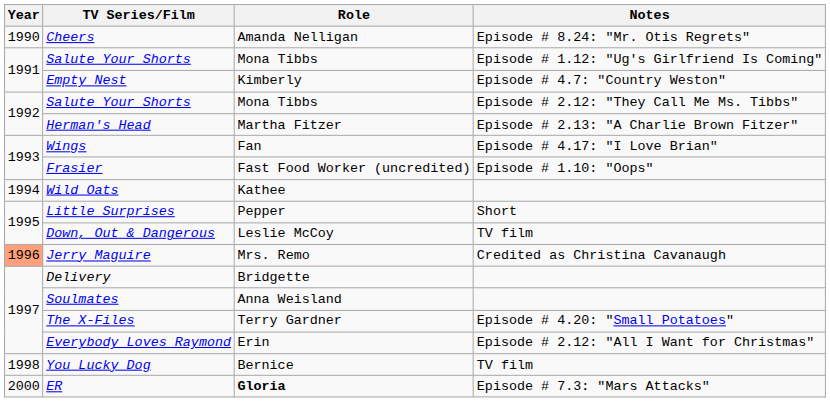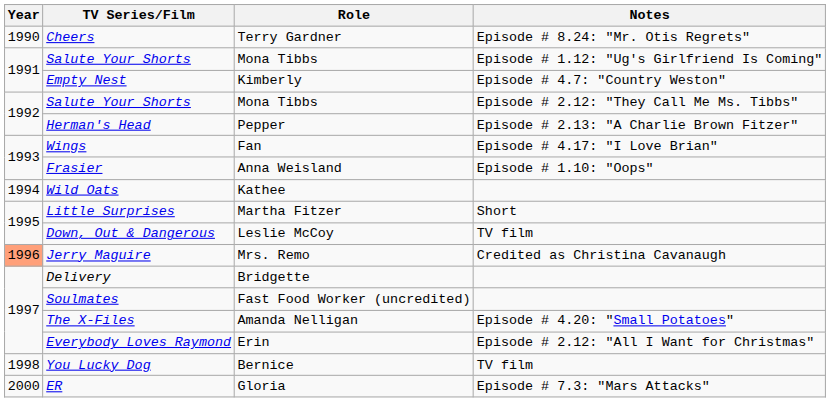Cheers | Role: Amanda Nelligan -> Terry Gardner
Herman's Head | Role: Martha Fitzer -> Pepper
Frasier | Role: Fast Food Worker (uncredited) -> Anna Weisland
Little Surprises | Role: Pepper -> Martha Fitzer
Soulmates | Role: Anna Weisland -> Fast Food Worker (uncredited)
The X-Files | Role: Terry Gardner -> Amanda Nelligan
ER | Role: bold -> normal
